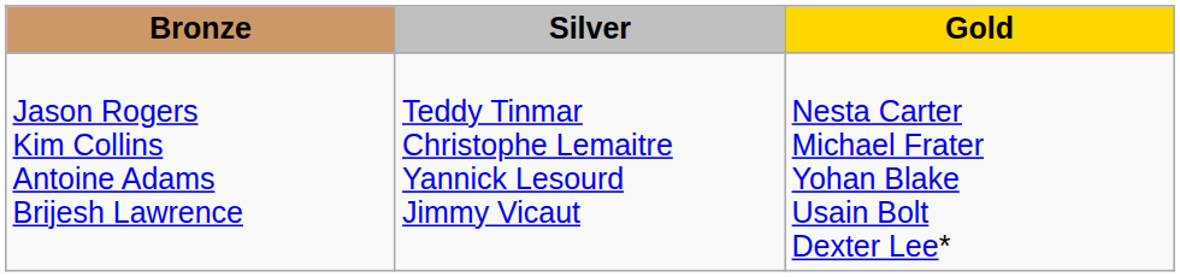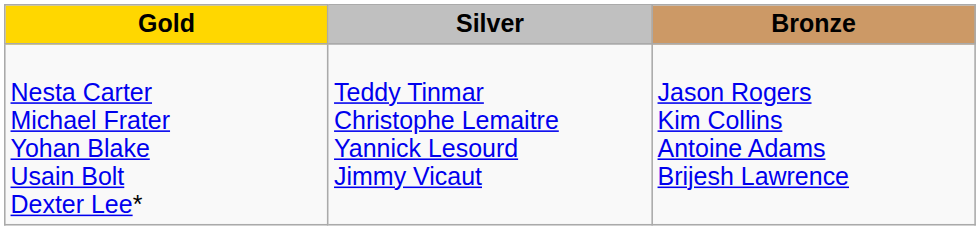columns swapped: Gold <-> Bronze
